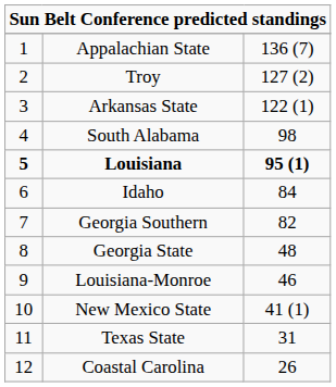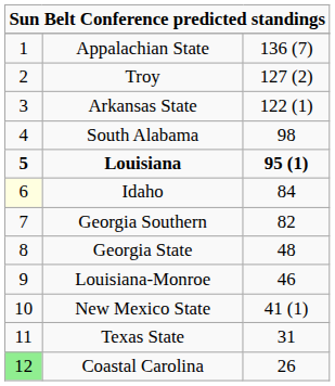Idaho | column 1: no background -> lightyellow background
Coastal Carolina | column 1: no background -> lightgreen background
